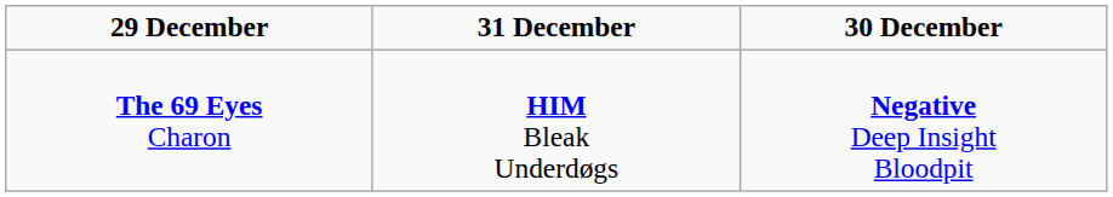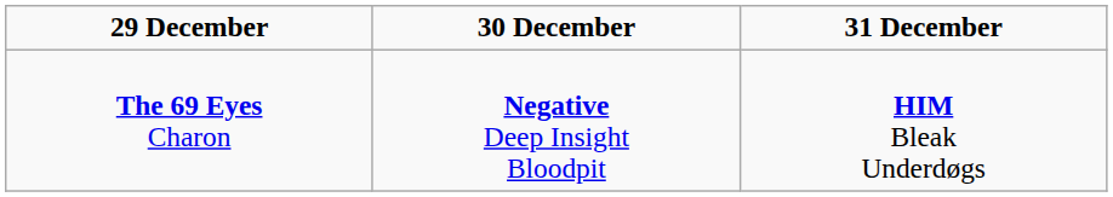columns swapped: 30 December <-> 31 December
